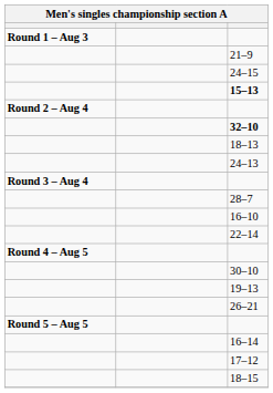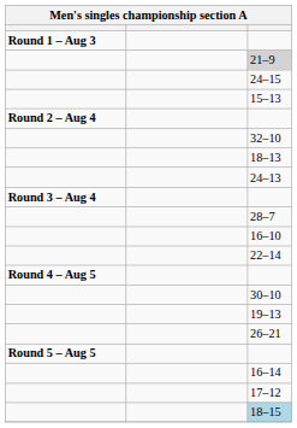21–9 | column 3: no background -> lightgrey background
15–13 | column 3: bold -> normal
32–10 | column 3: bold -> normal
18–15 | column 3: no background -> lightblue background
